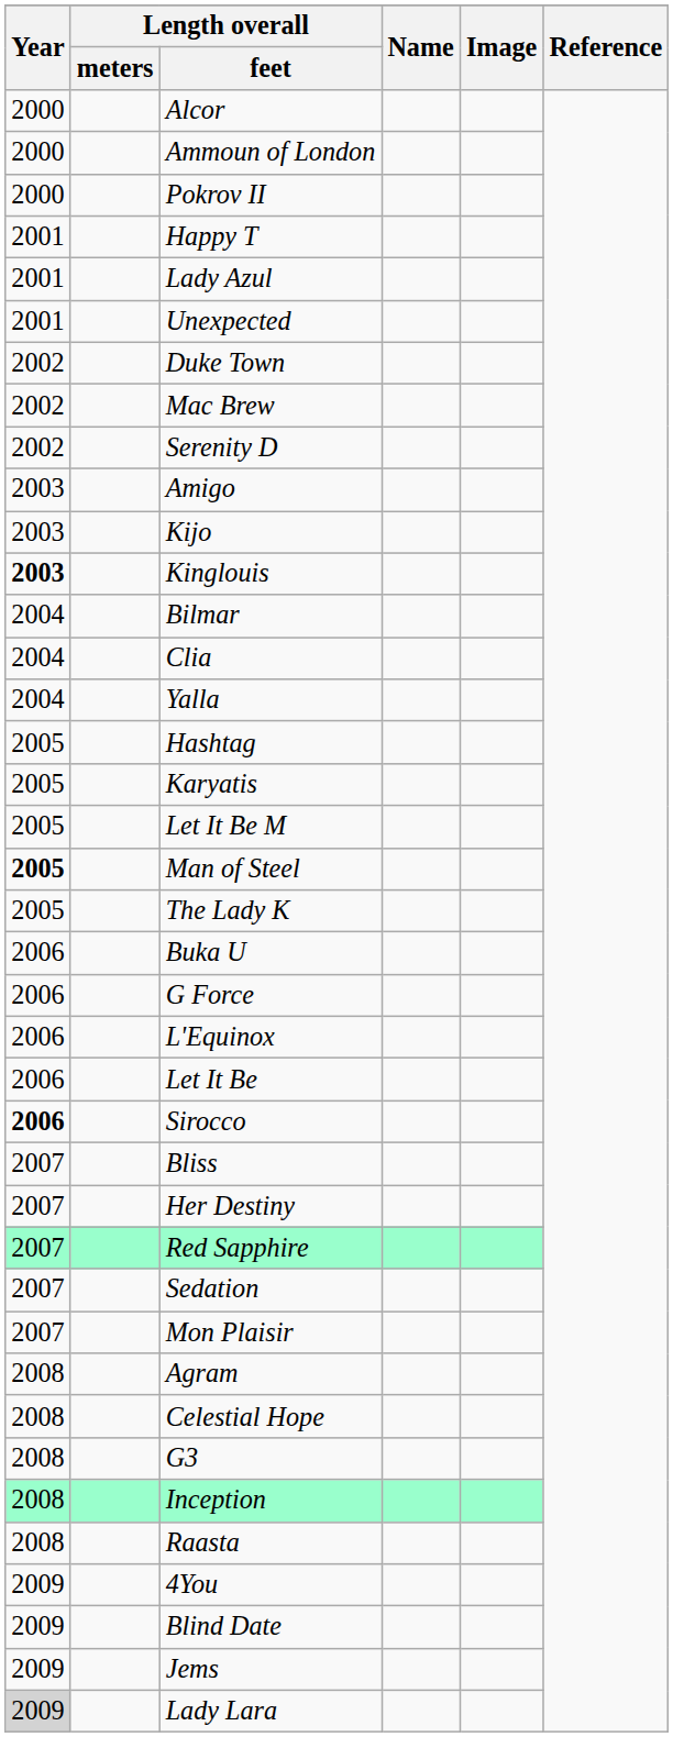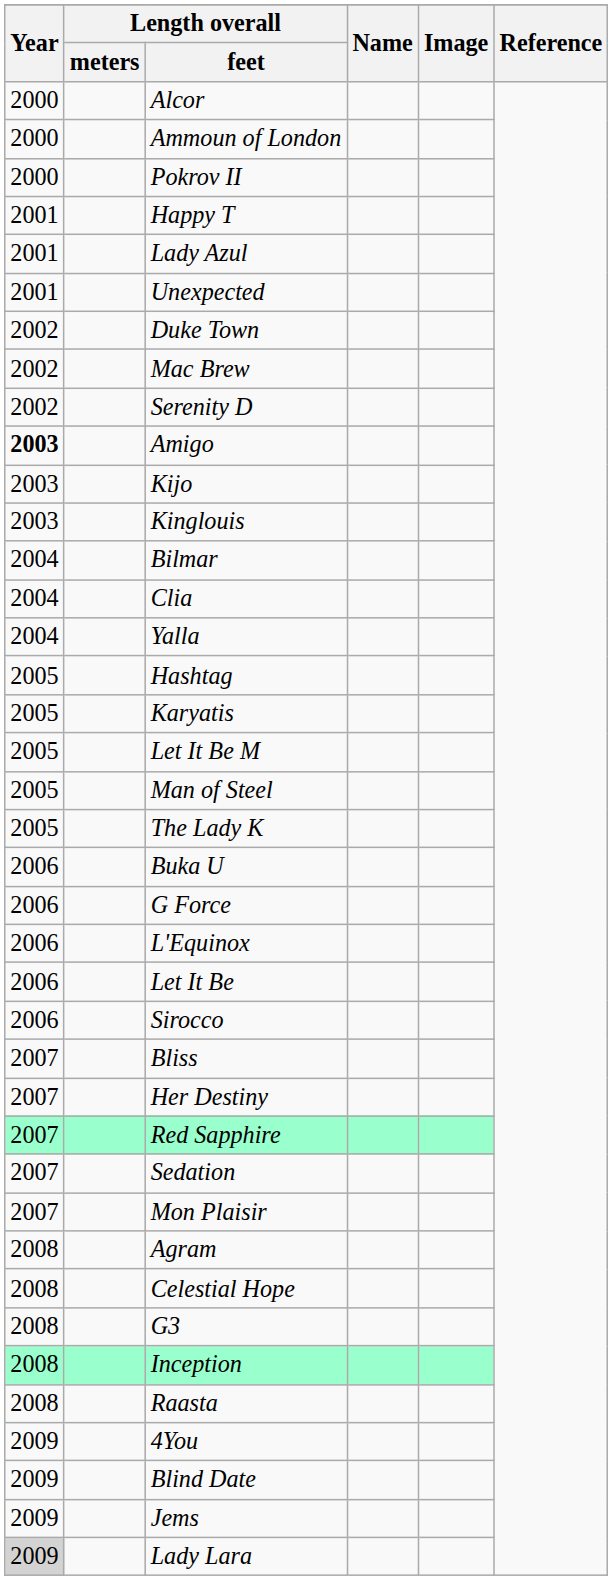Amigo | Year: normal -> bold
Kinglouis | Year: bold -> normal
Man of Steel | Year: bold -> normal
Sirocco | Year: bold -> normal
